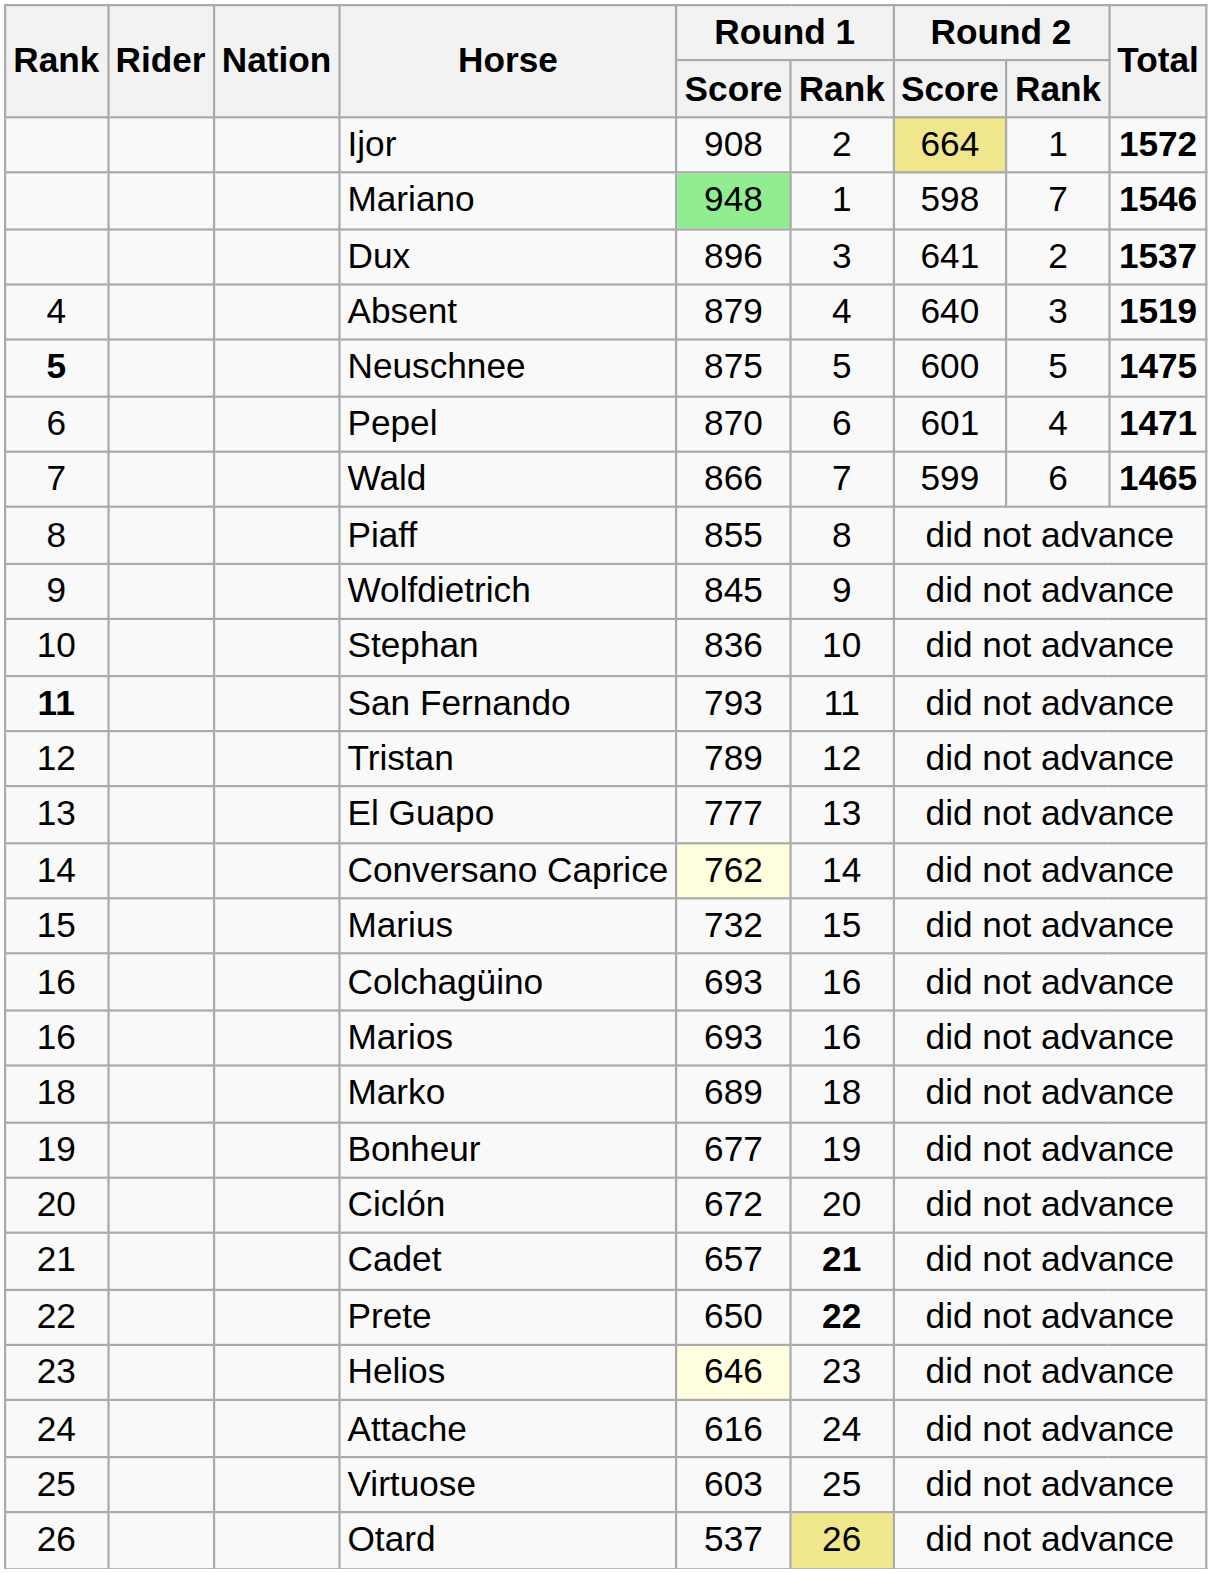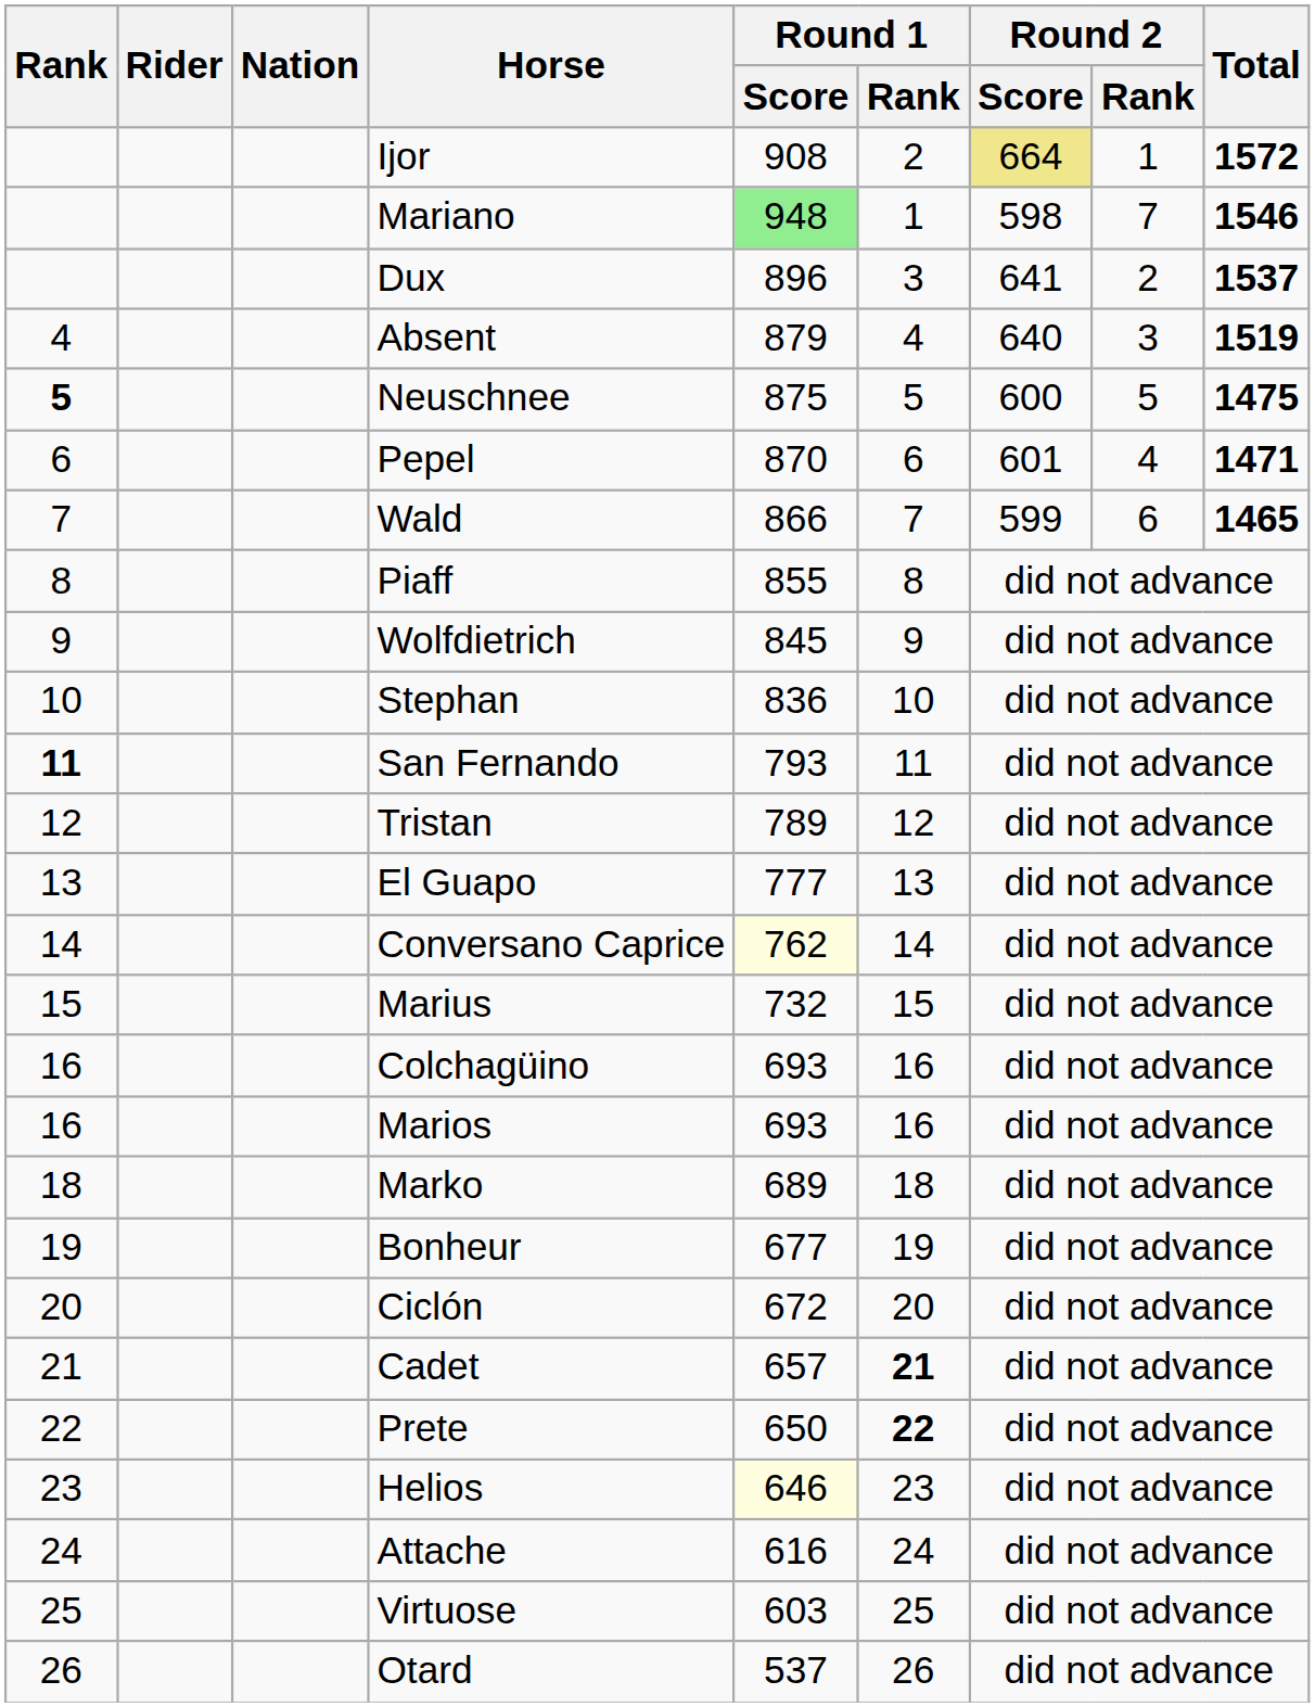Otard | Round 1 / Rank: khaki background -> no background
